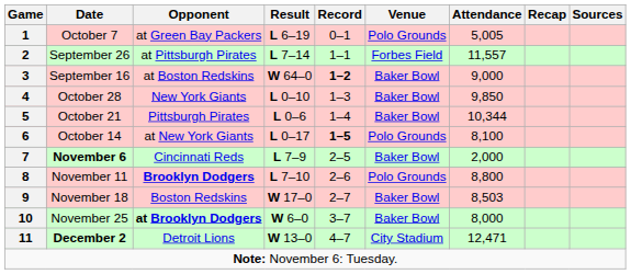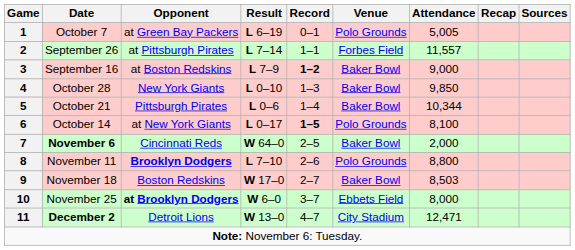3 | Result: W 64–0 -> L 7–9
7 | Result: L 7–9 -> W 64–0
10 | Venue: Baker Bowl -> Ebbets Field
